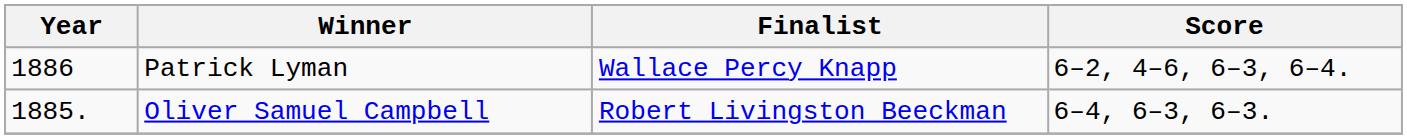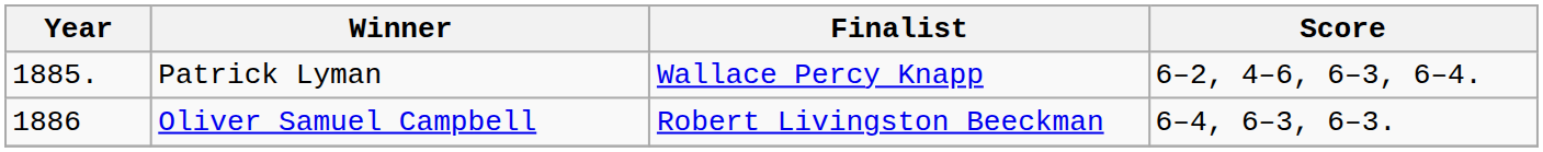Patrick Lyman | Year: 1886 -> 1885.
Oliver Samuel Campbell | Year: 1885. -> 1886
